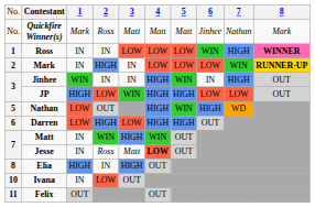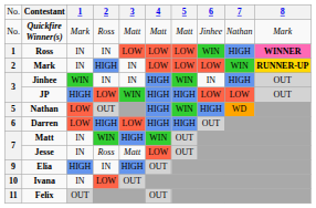Jesse | column 6: bold -> normal
Elia | column 1: 8 -> 9
